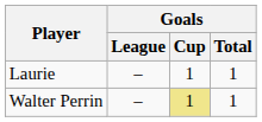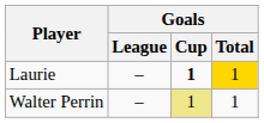Laurie | Goals / Cup: normal -> bold
Laurie | Goals / Total: no background -> gold background
